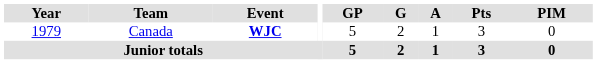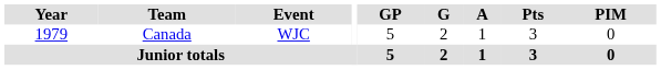Canada | Event: bold -> normal
